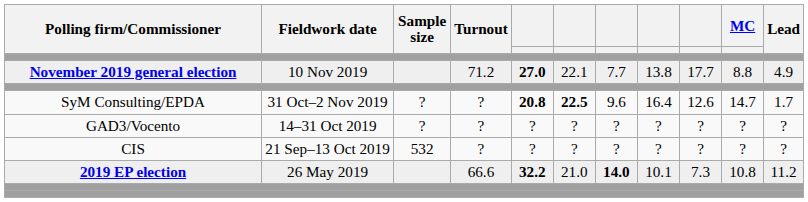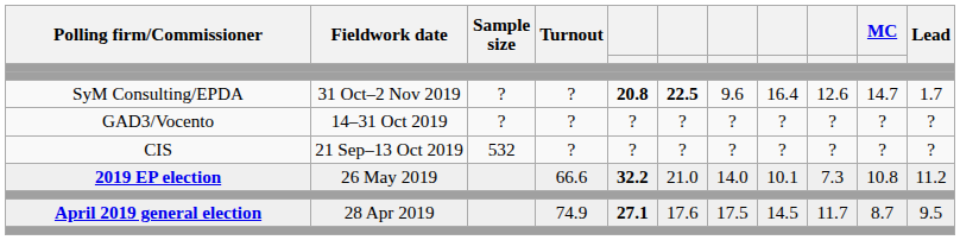- row: November 2019 general election | 10 Nov 2019 | 71.2 | 27.0 | 22.1 | 7.7 | 13.8 | 17.7 | 8.8 | 4.9
2019 EP election | column 7: bold -> normal
+ row: April 2019 general election | 28 Apr 2019 | 74.9 | 27.1 | 17.6 | 17.5 | 14.5 | 11.7 | 8.7 | 9.5
